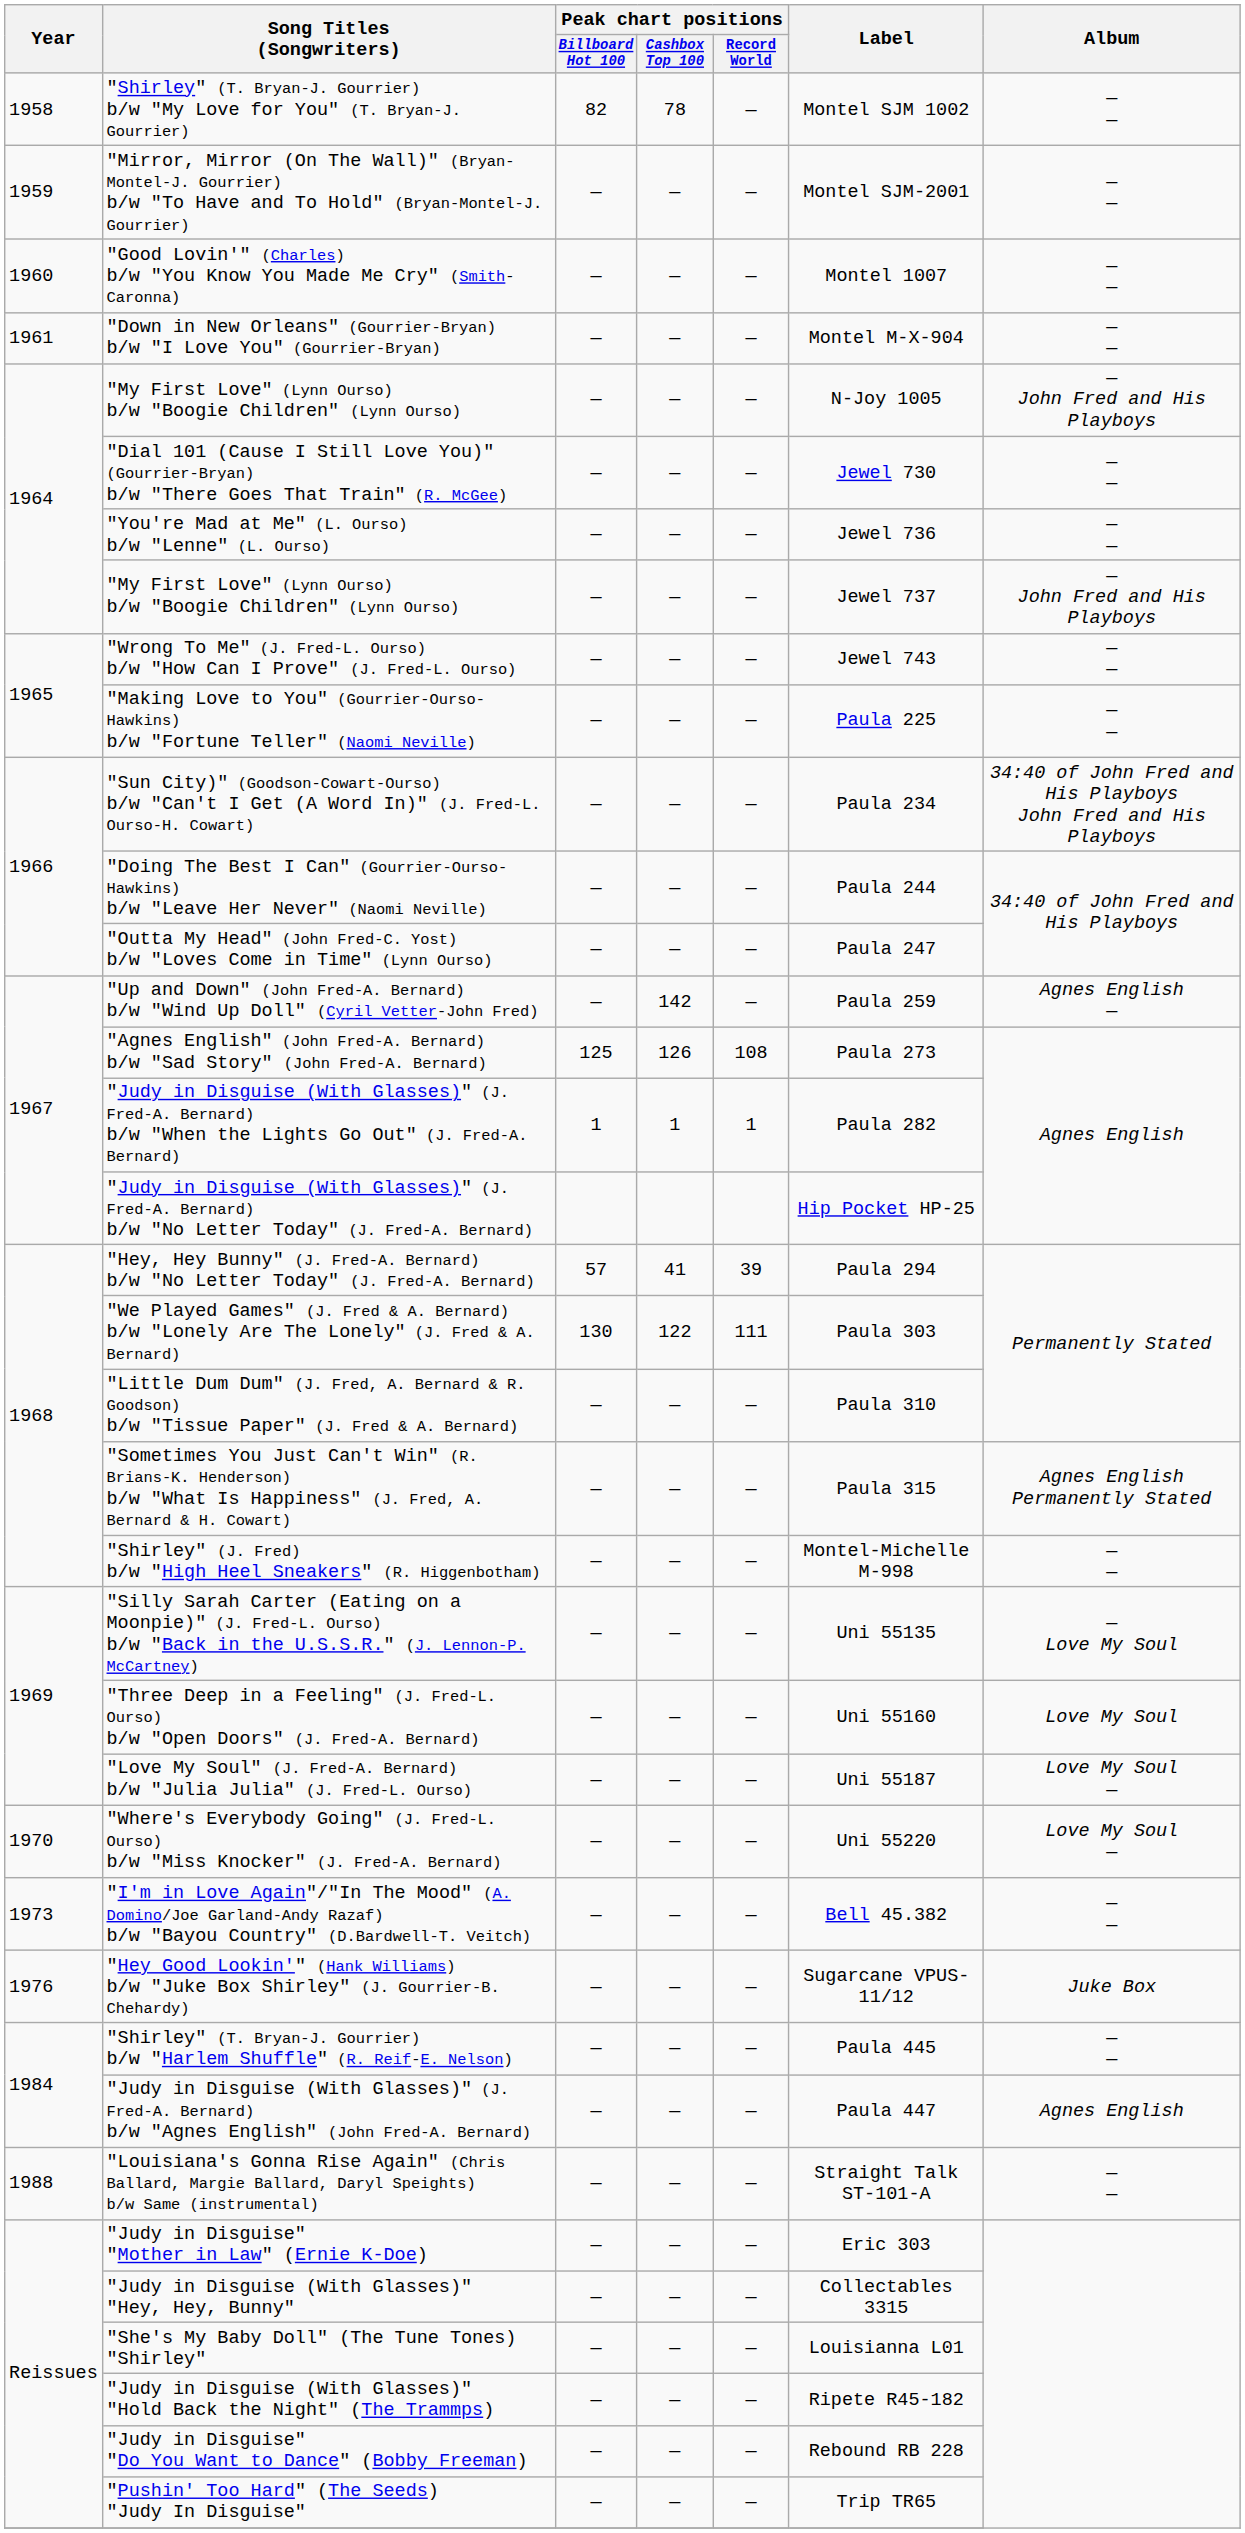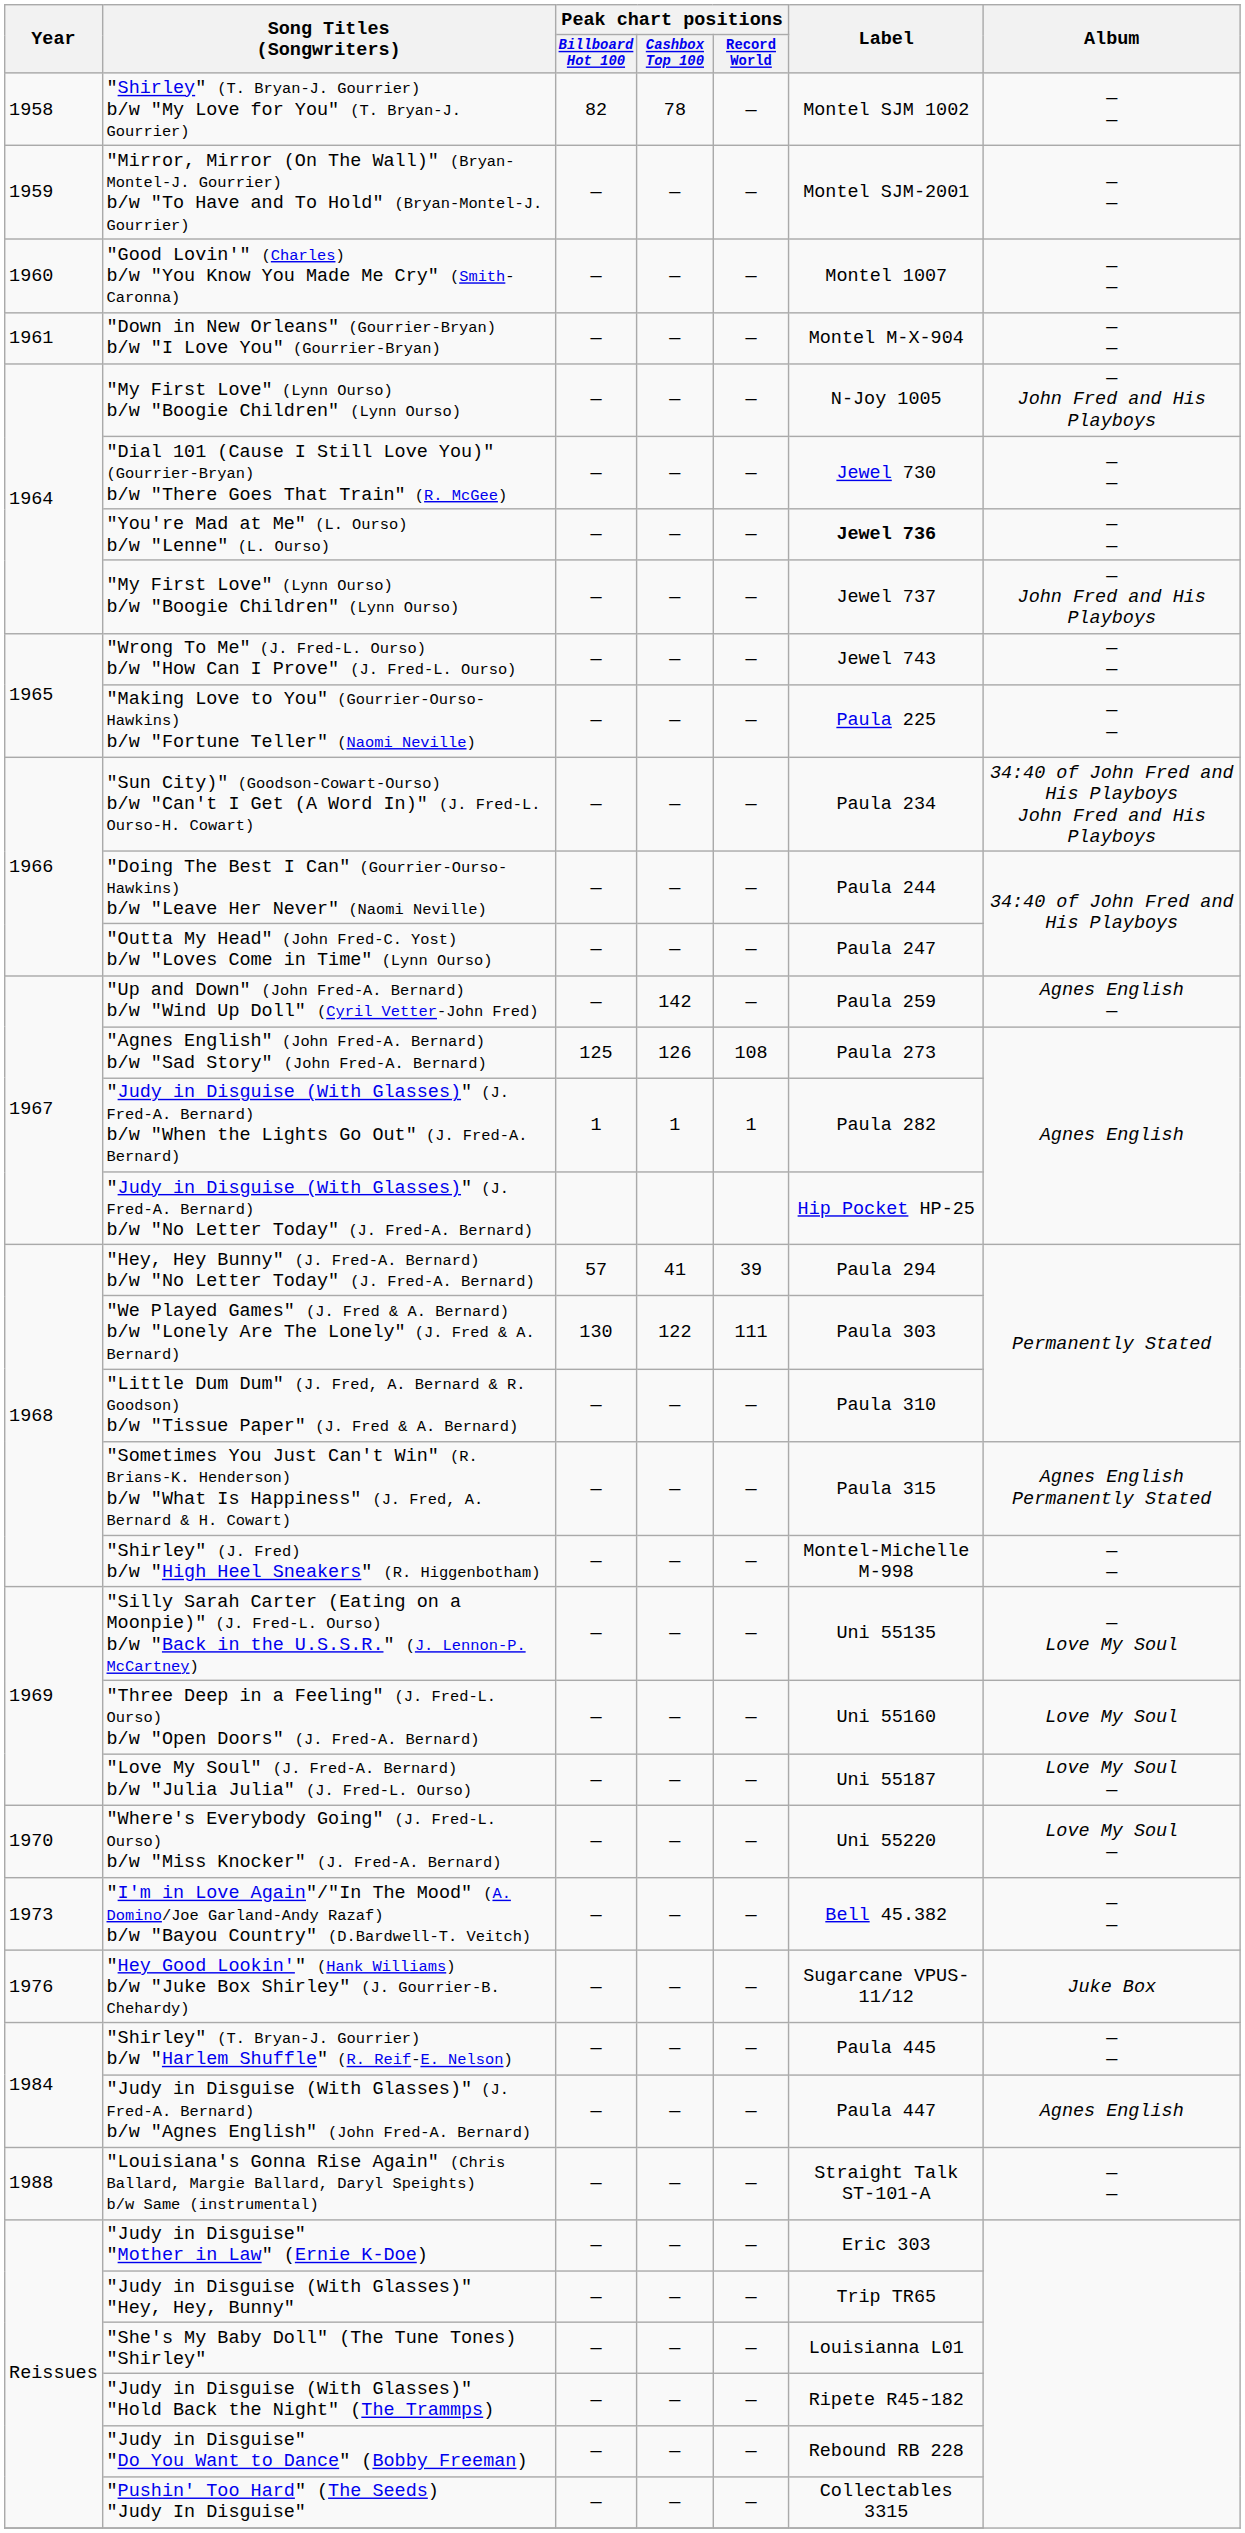"You're Mad at Me" (L. Ourso) b/w "Lenne" (L. Ourso) | Label: normal -> bold
"Judy in Disguise (With Glasses)" "Hey, Hey, Bunny" | Label: Collectables 3315 -> Trip TR65
"Pushin' Too Hard" (The Seeds) "Judy In Disguise" | Label: Trip TR65 -> Collectables 3315
